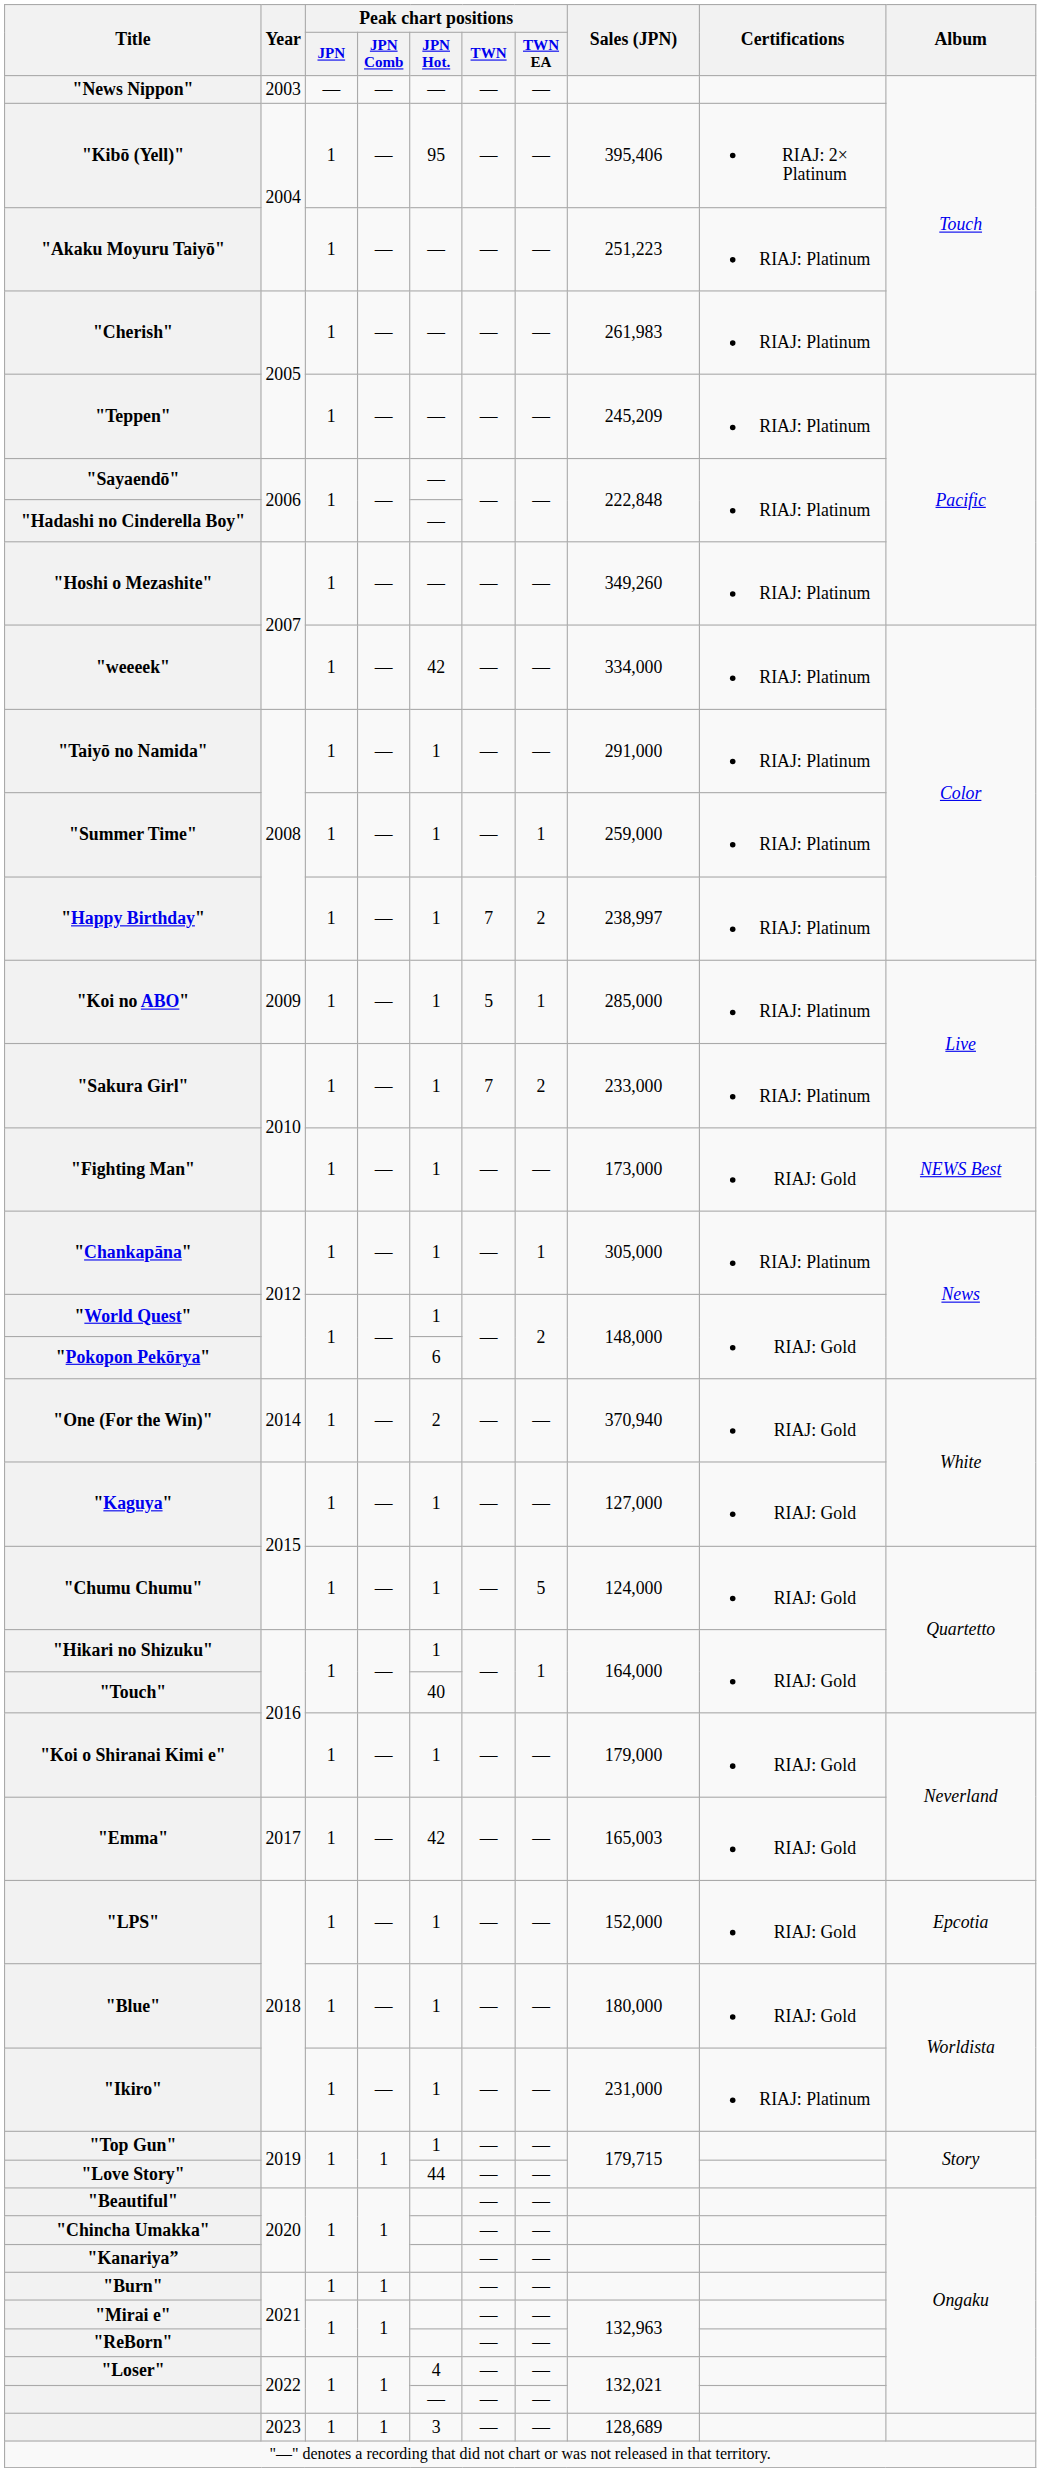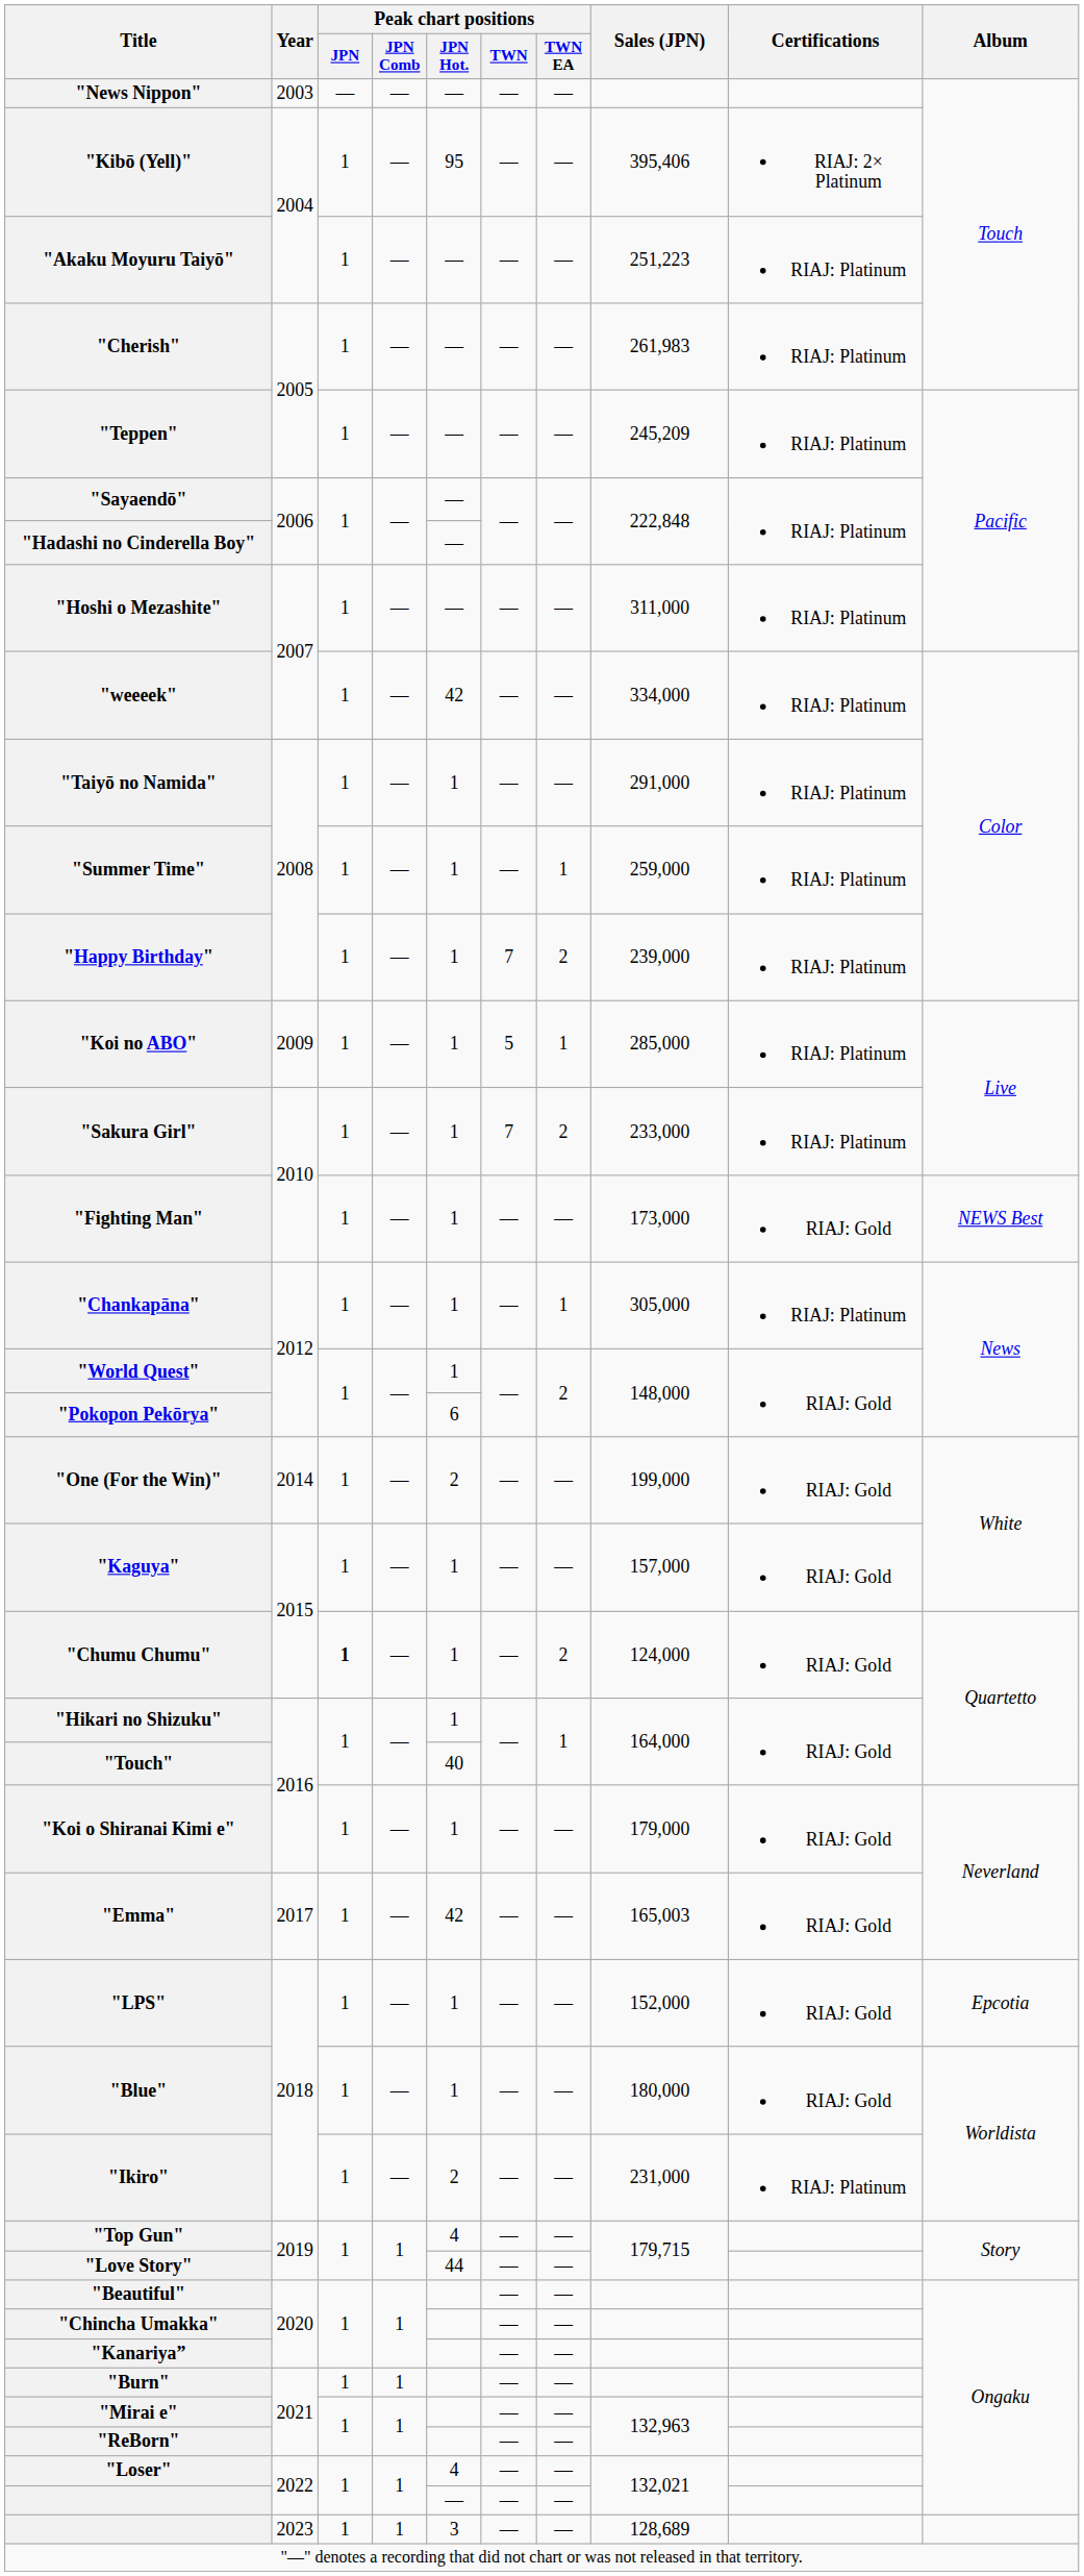"Hoshi o Mezashite" | Sales (JPN): 349,260 -> 311,000
"Happy Birthday" | Sales (JPN): 238,997 -> 239,000
"One (For the Win)" | Sales (JPN): 370,940 -> 199,000
"Kaguya" | Sales (JPN): 127,000 -> 157,000
"Chumu Chumu" | Peak chart positions / JPN: normal -> bold
"Chumu Chumu" | Peak chart positions / TWN EA: 5 -> 2
"Ikiro" | Peak chart positions / JPN Hot.: 1 -> 2
"Top Gun" | Peak chart positions / JPN Hot.: 1 -> 4
